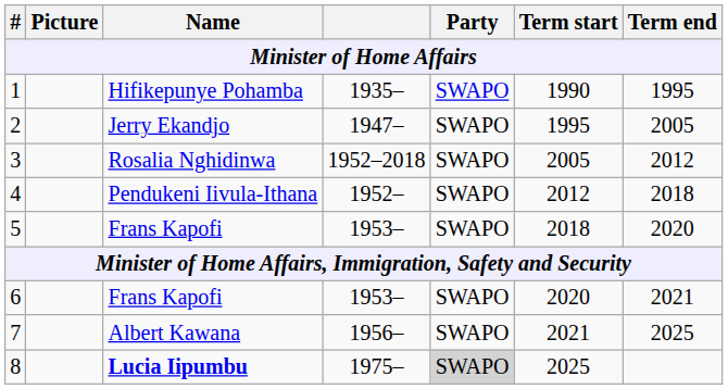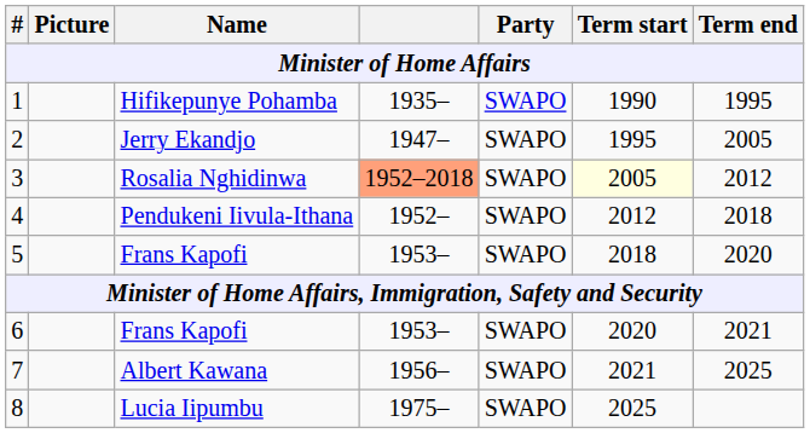3 | column 4: no background -> lightsalmon background
3 | Term start: no background -> lightyellow background
8 | Name: bold -> normal
8 | Party: lightgrey background -> no background
